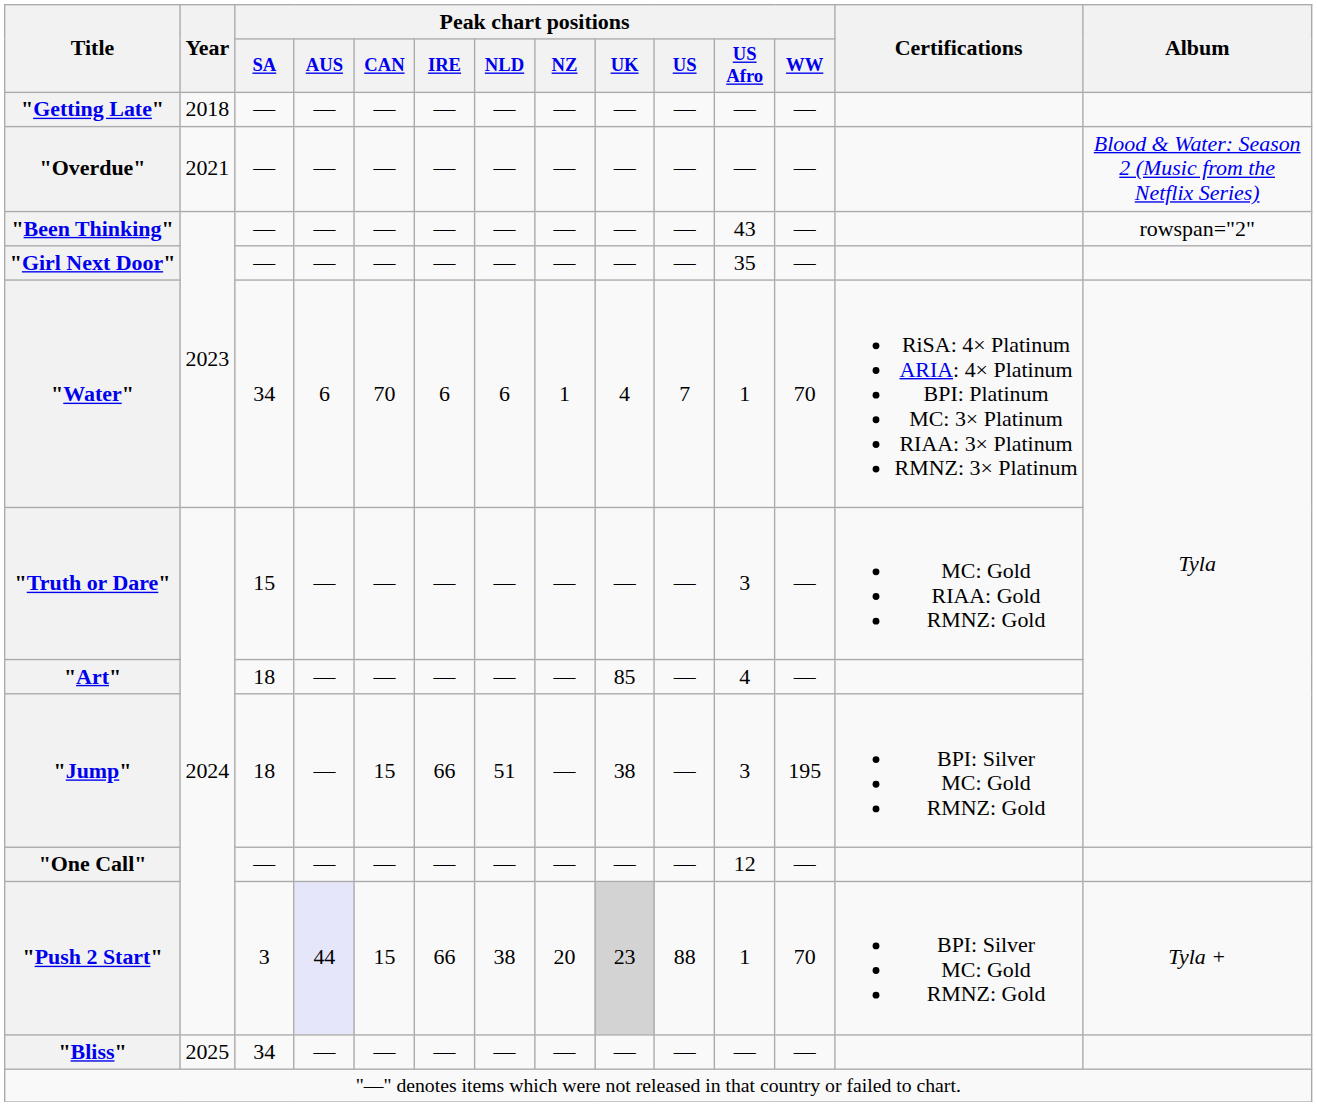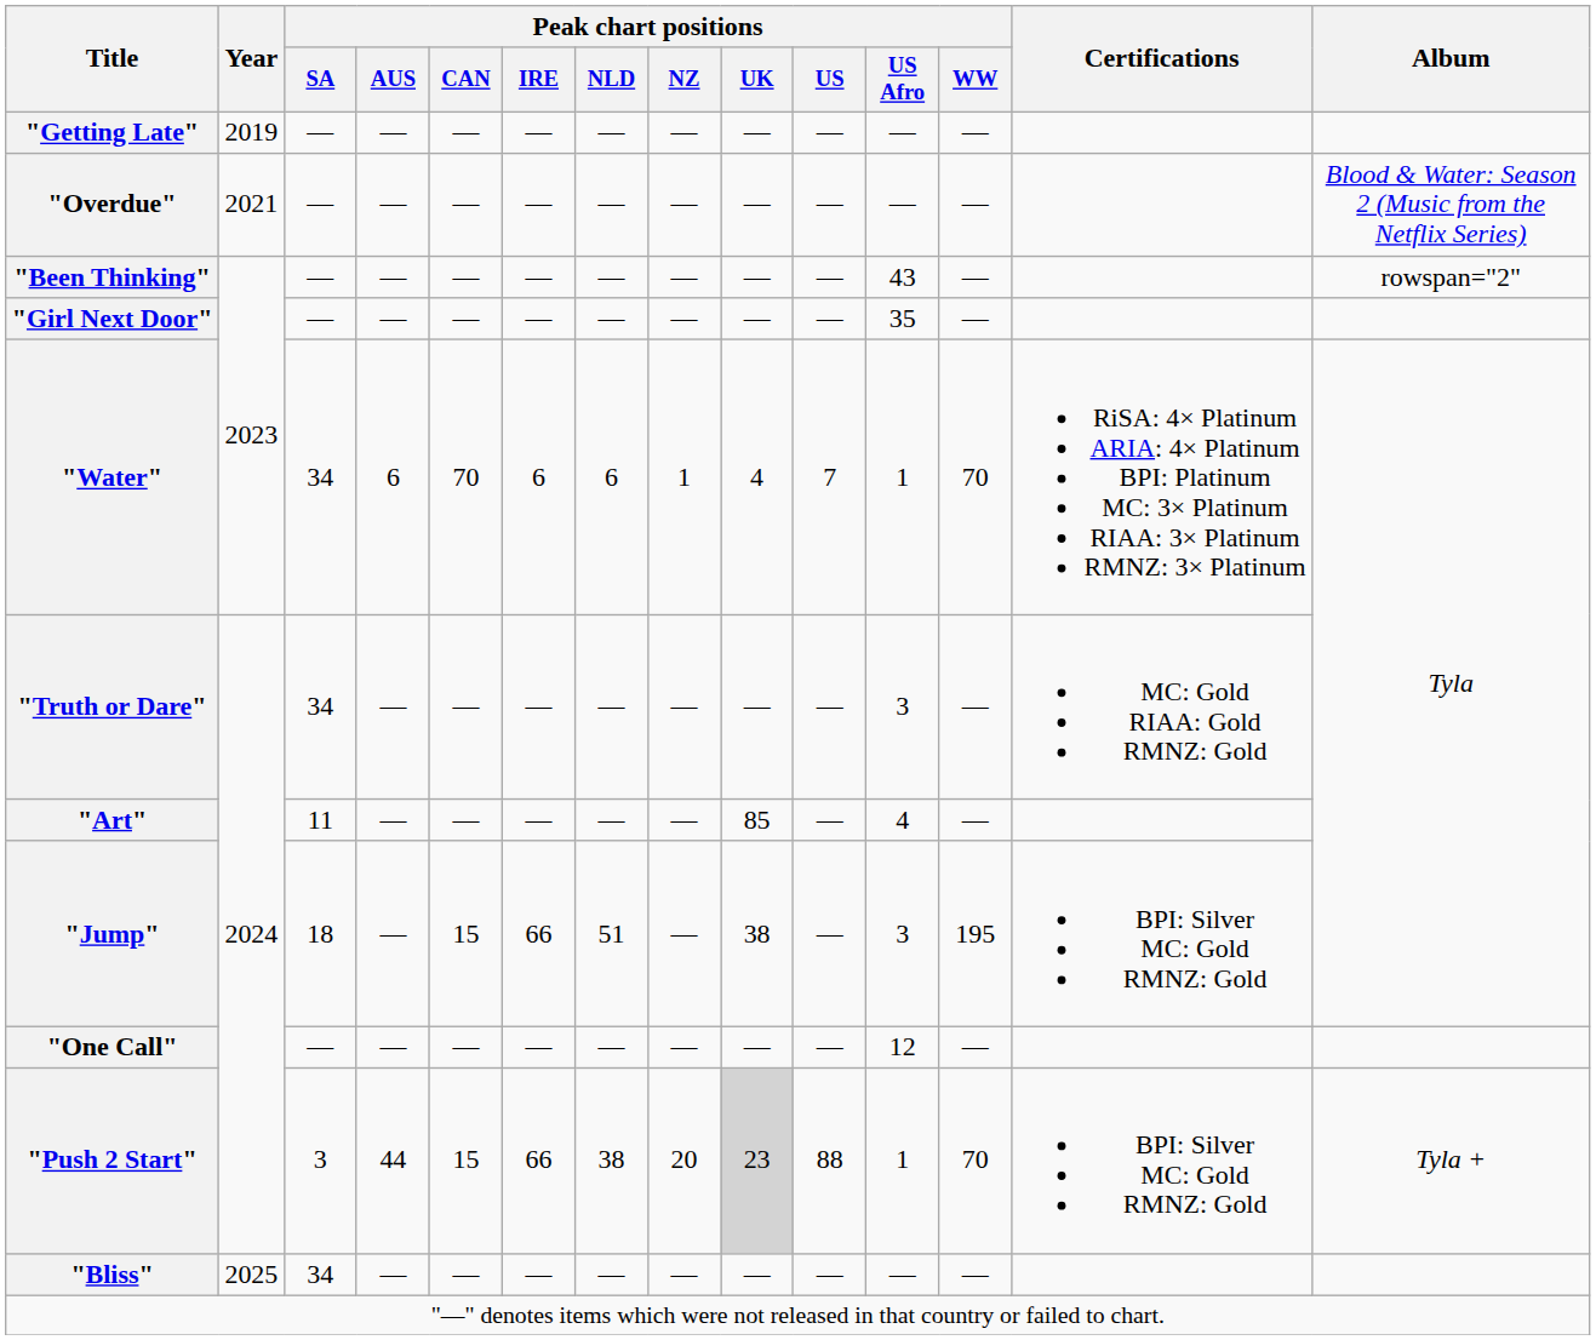"Getting Late" | Year: 2018 -> 2019
"Truth or Dare" | Peak chart positions / SA: 15 -> 34
"Art" | Peak chart positions / SA: 18 -> 11
"Push 2 Start" | Peak chart positions / AUS: lavender background -> no background
